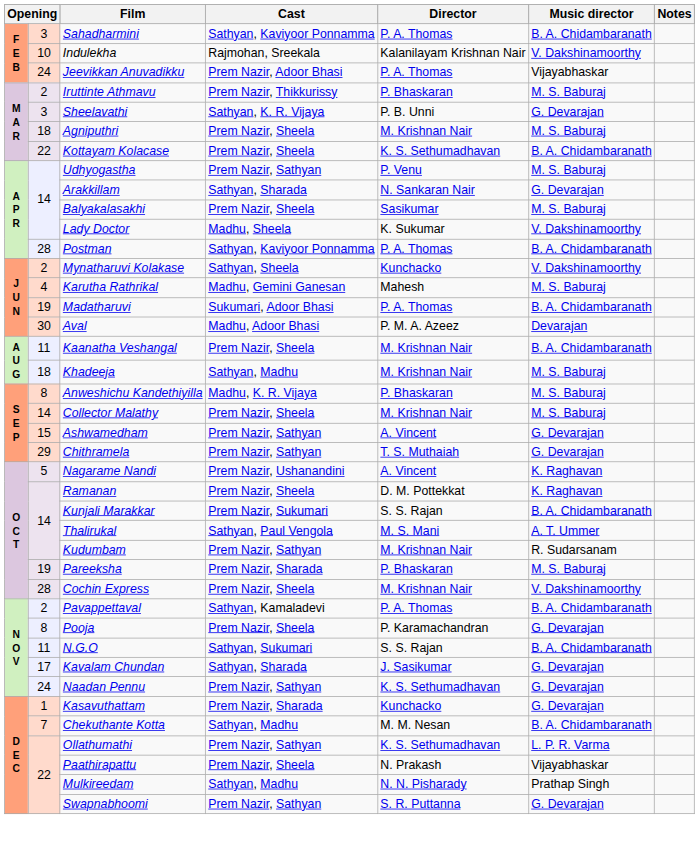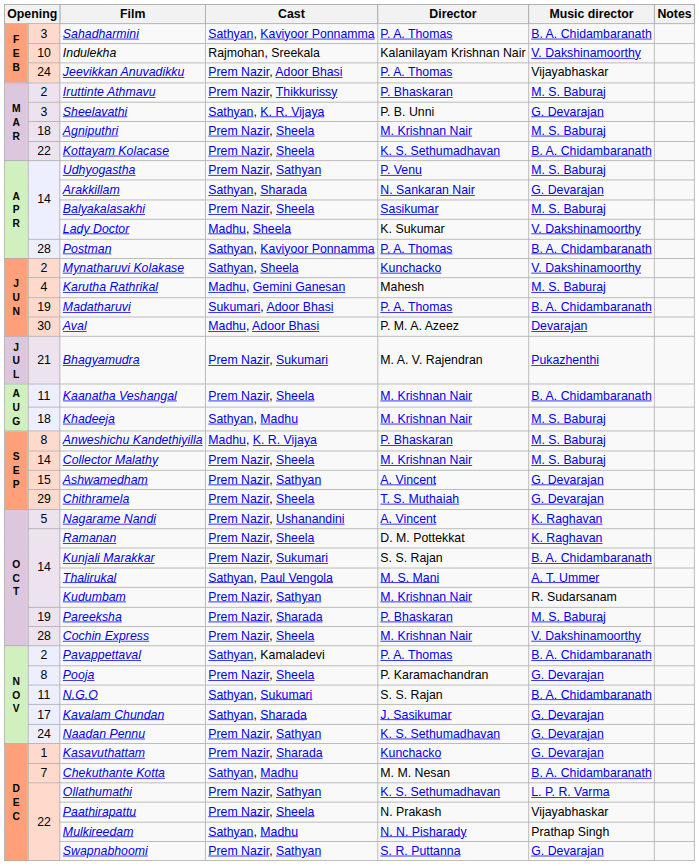+ row: J U L | 21 | Bhagyamudra | Prem Nazir, Sukumari | M. A. V. Rajendran | Pukazhenthi
Chithramela | Cast: Prem Nazir, Sathyan -> Prem Nazir, Sheela
